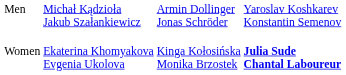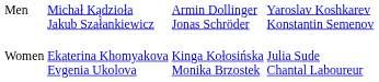Women | column 4: bold -> normal
